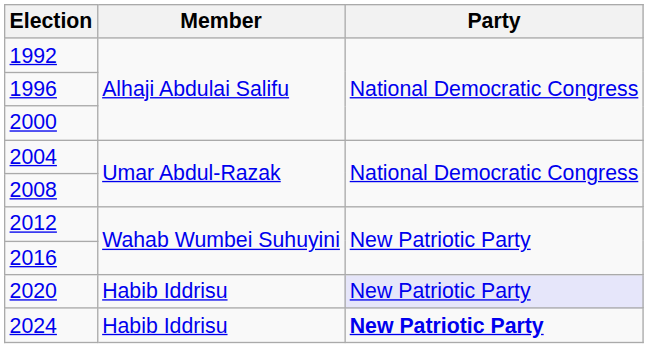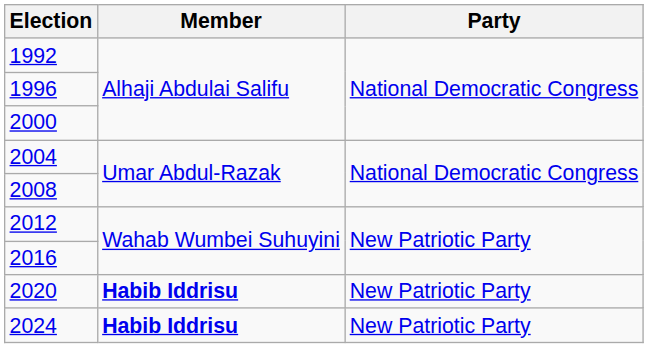2020 | Member: normal -> bold
2020 | Party: lavender background -> no background
2024 | Member: normal -> bold
2024 | Party: bold -> normal
